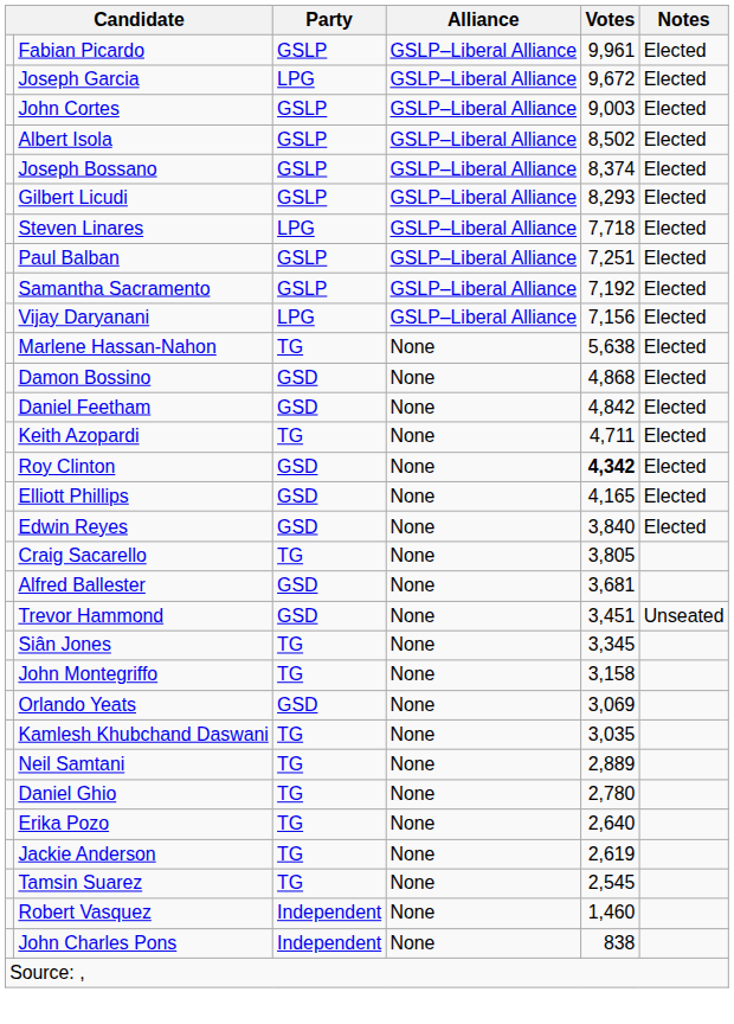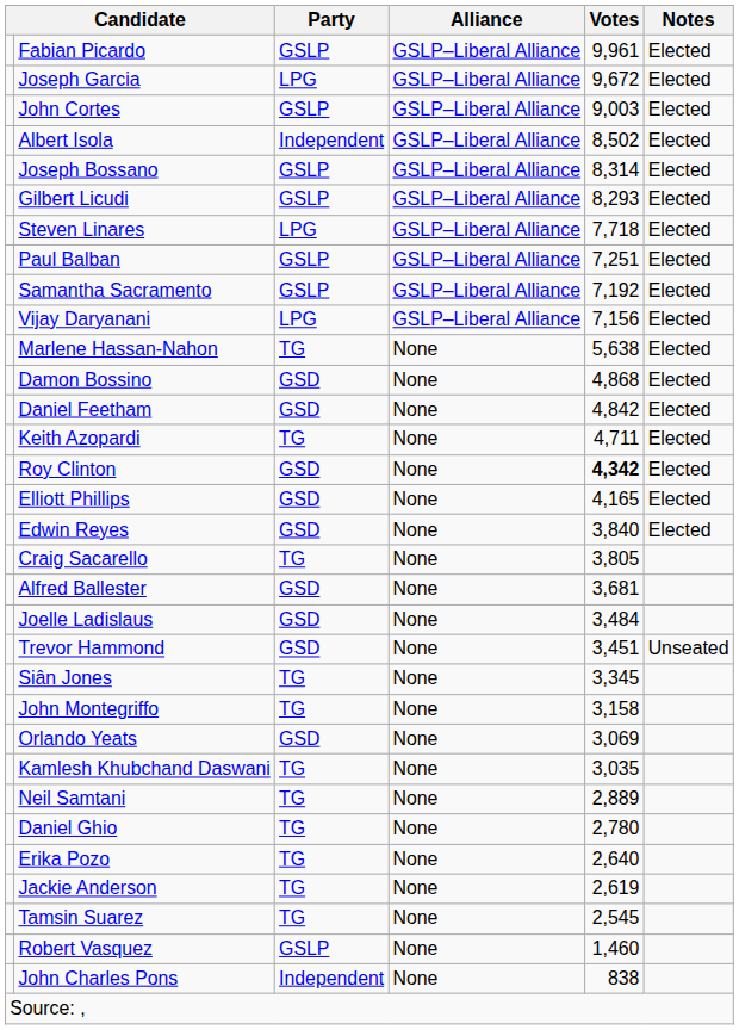Albert Isola | Party: GSLP -> Independent
Joseph Bossano | Votes: 8,374 -> 8,314
+ row: Joelle Ladislaus | GSD | None | 3,484
Robert Vasquez | Party: Independent -> GSLP
